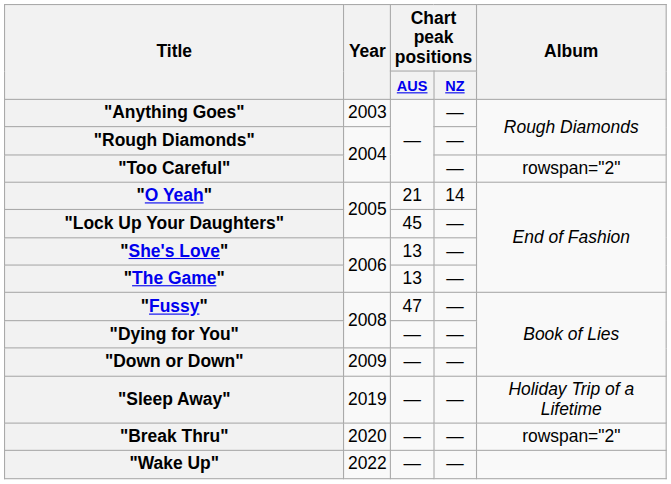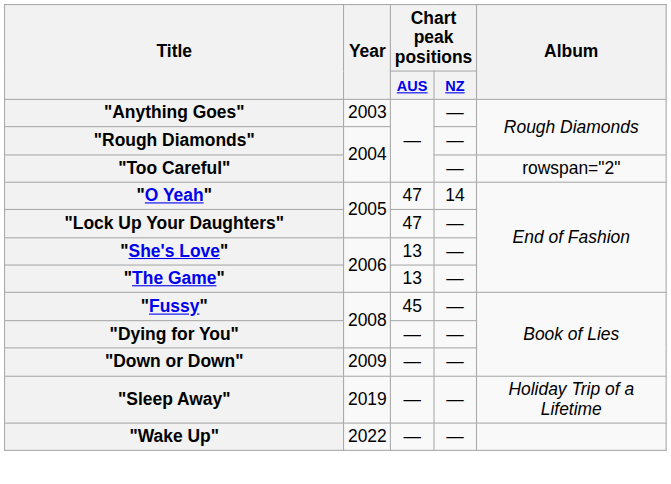"O Yeah" | Chart peak positions / AUS: 21 -> 47
"Lock Up Your Daughters" | Chart peak positions / AUS: 45 -> 47
"Fussy" | Chart peak positions / AUS: 47 -> 45
- row: "Break Thru" | 2020 | — | — | rowspan="2"
